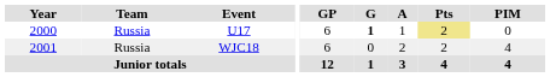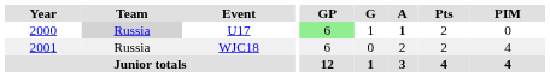U17 | Team: no background -> lightgrey background
U17 | GP: no background -> lightgreen background
U17 | G: bold -> normal
U17 | A: normal -> bold
U17 | Pts: khaki background -> no background
